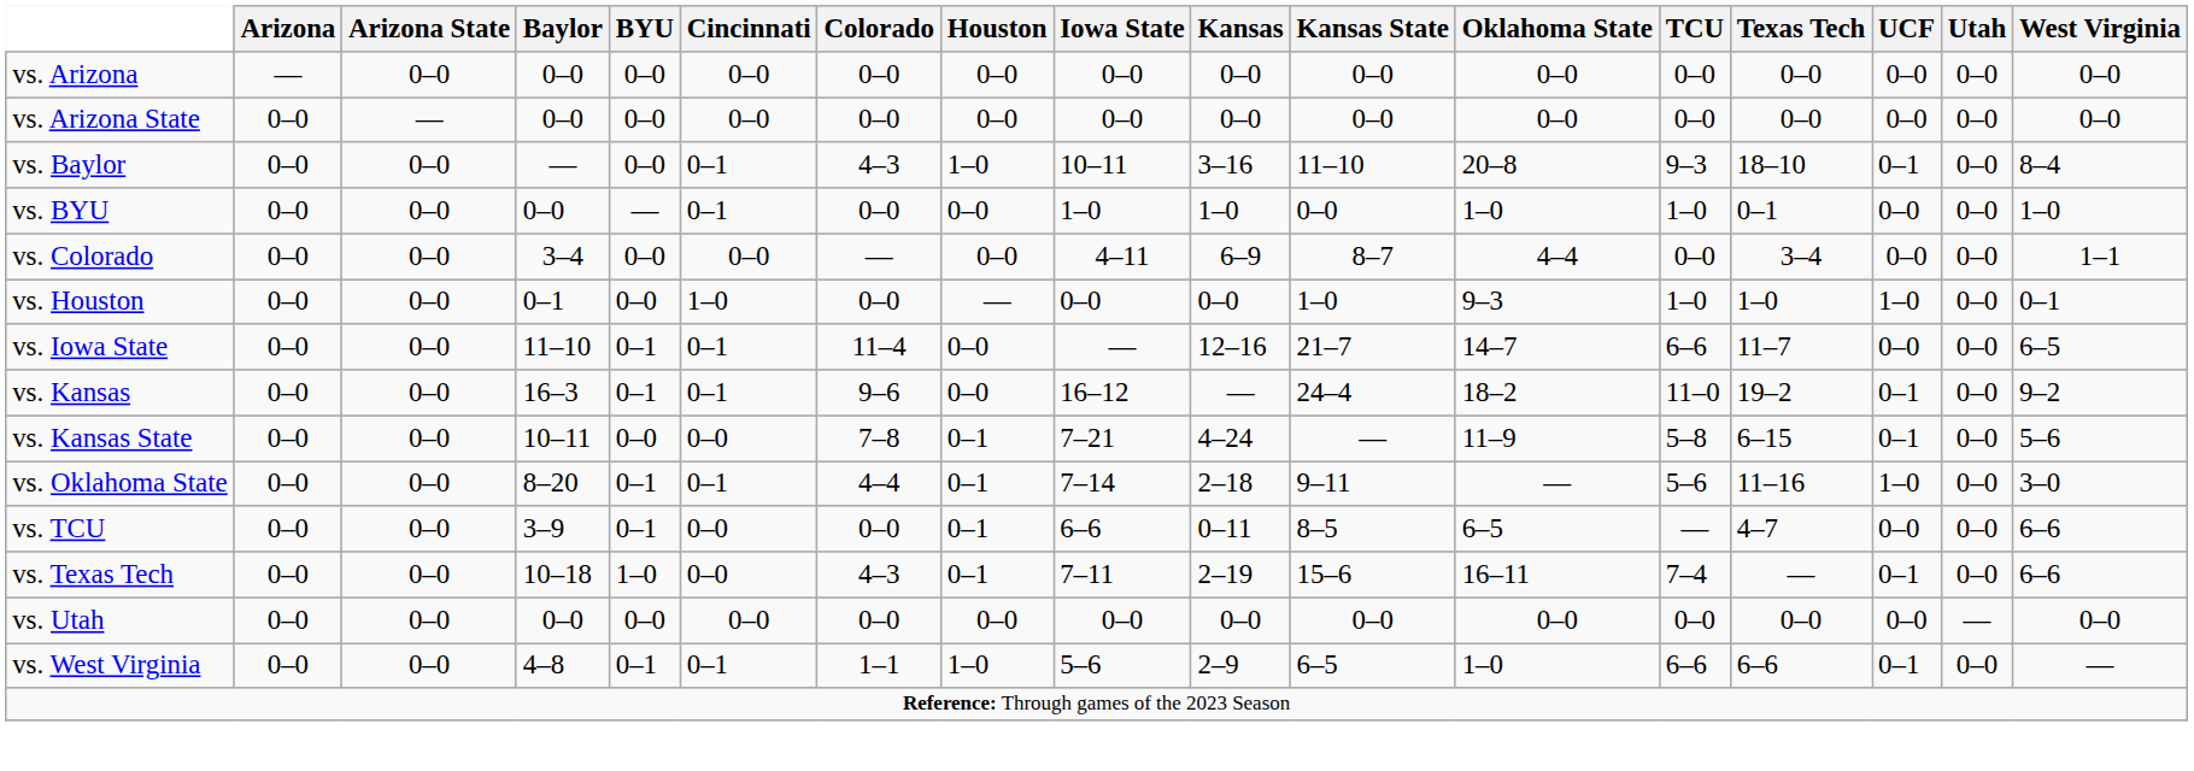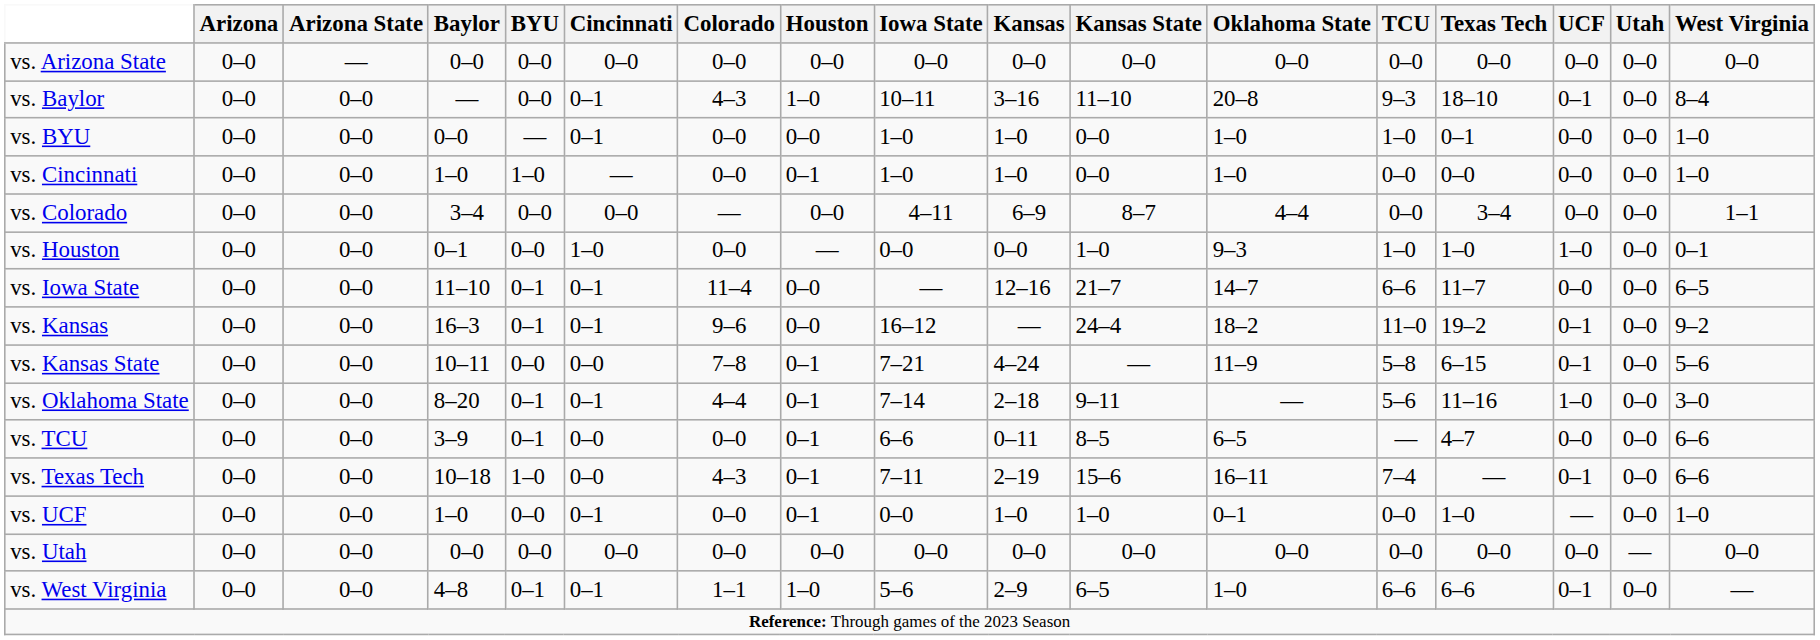- row: vs. Arizona | — | 0–0 | 0–0 | 0–0 | 0–0 | 0–0 | 0–0 | 0–0 | 0–0 | 0–0 | 0–0 | 0–0 | 0–0 | 0–0 | 0–0 | 0–0
+ row: vs. Cincinnati | 0–0 | 0–0 | 1–0 | 1–0 | — | 0–0 | 0–1 | 1–0 | 1–0 | 0–0 | 1–0 | 0–0 | 0–0 | 0–0 | 0–0 | 1–0
+ row: vs. UCF | 0–0 | 0–0 | 1–0 | 0–0 | 0–1 | 0–0 | 0–1 | 0–0 | 1–0 | 1–0 | 0–1 | 0–0 | 1–0 | — | 0–0 | 1–0
